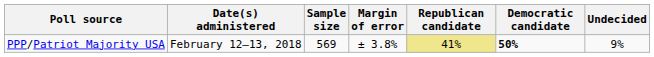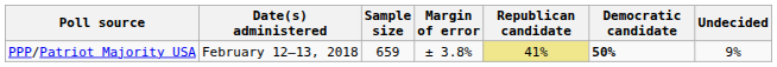PPP/Patriot Majority USA | Sample size: 569 -> 659
